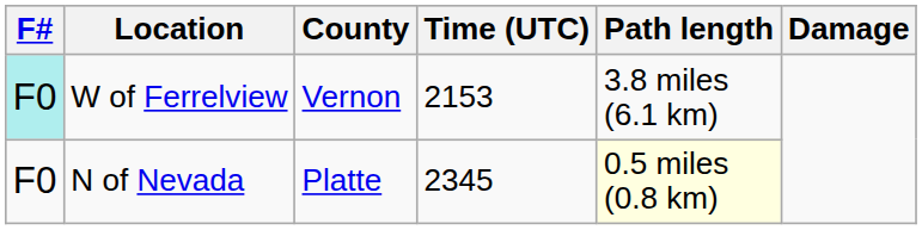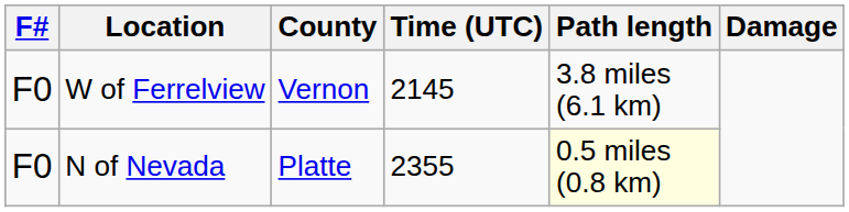W of Ferrelview | F#: paleturquoise background -> no background
W of Ferrelview | Time (UTC): 2153 -> 2145
N of Nevada | Time (UTC): 2345 -> 2355
